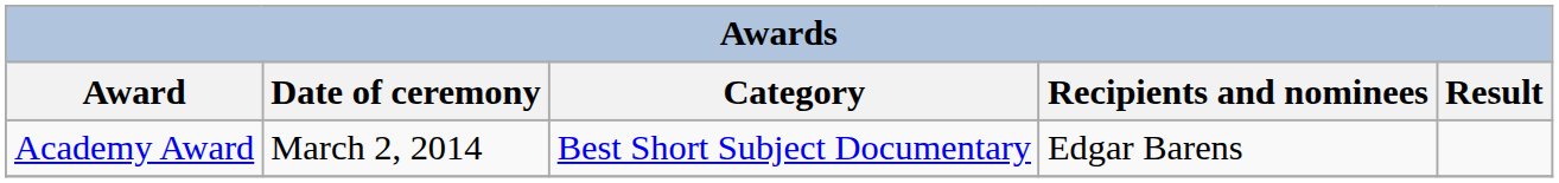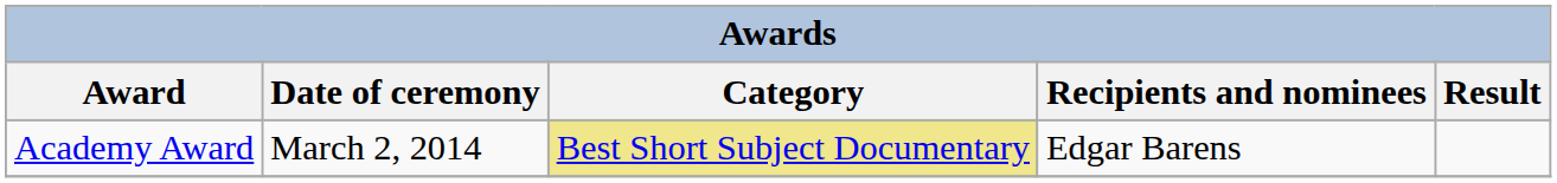Academy Award | Category: no background -> khaki background
